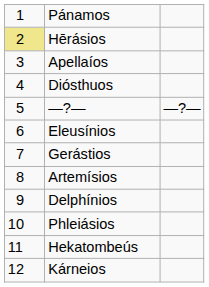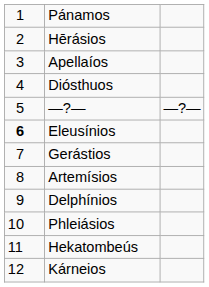Hērásios | column 1: khaki background -> no background
Eleusínios | column 1: normal -> bold
